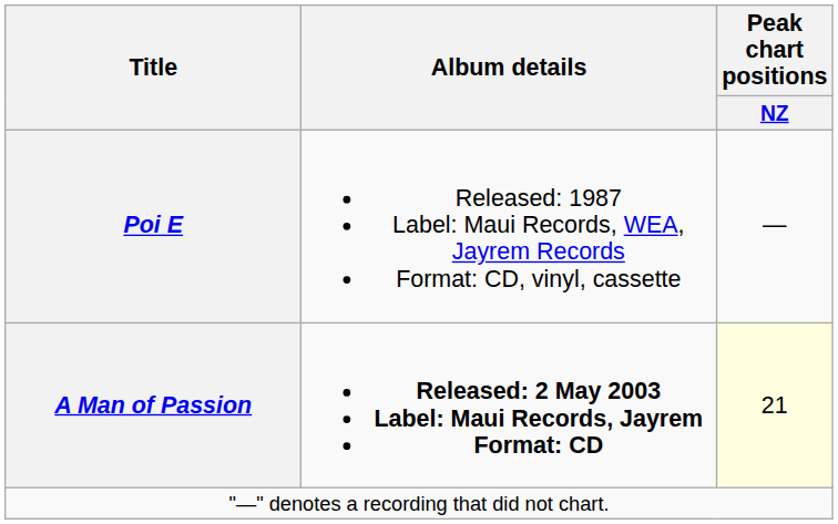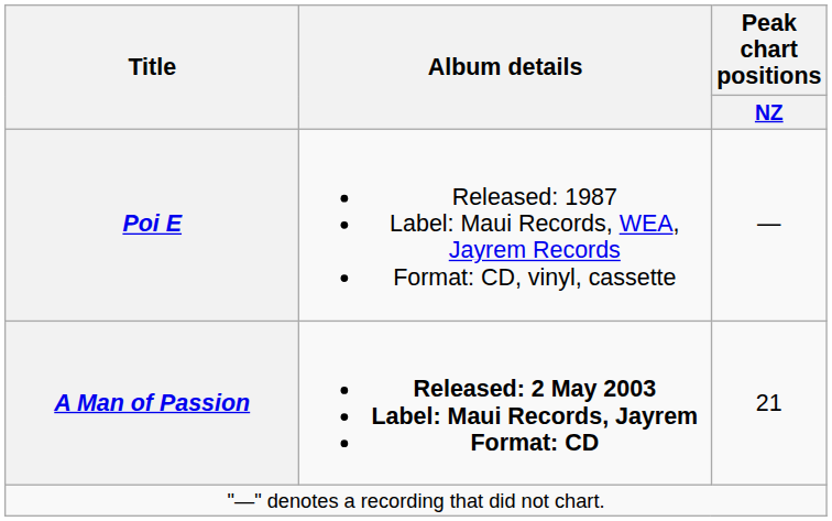A Man of Passion | Peak chart positions / NZ: lightyellow background -> no background
